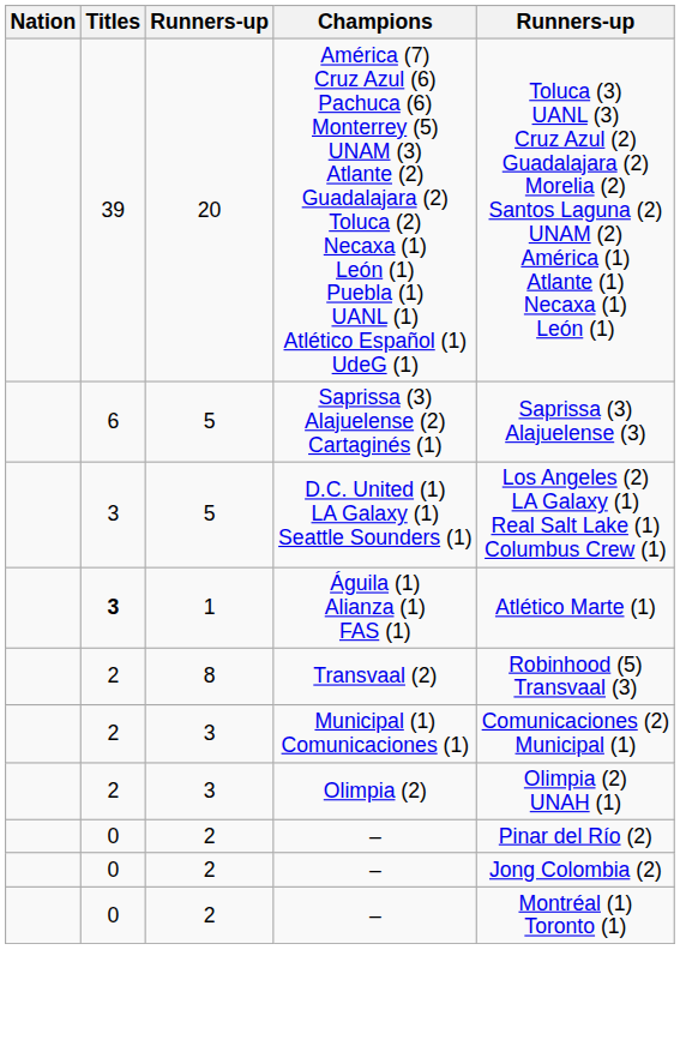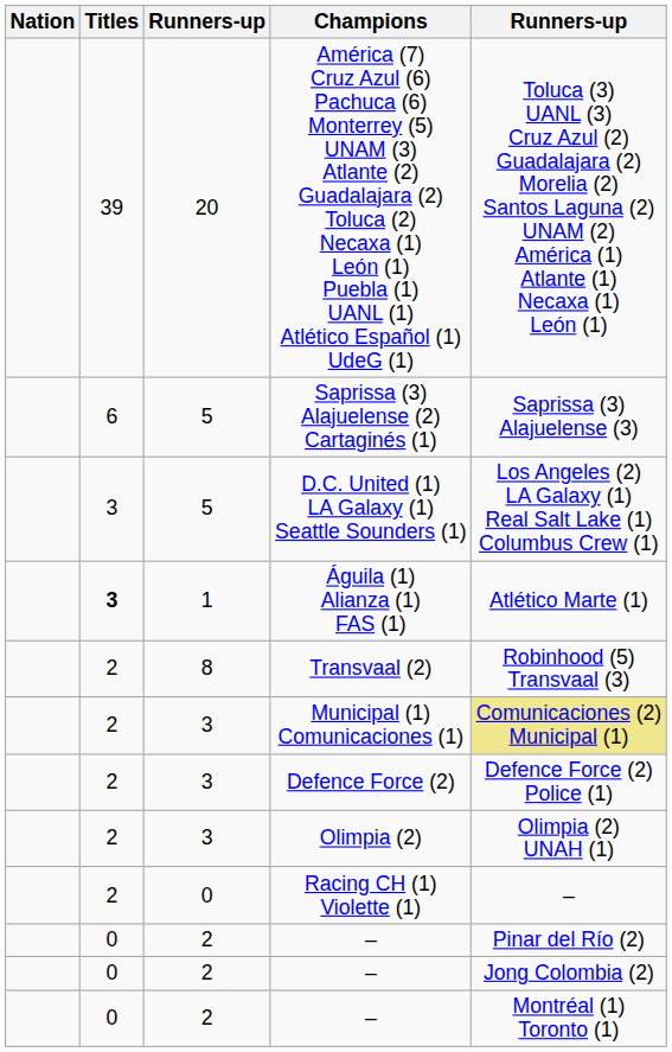Municipal (1) Comunicaciones (1) | column 5: no background -> khaki background
+ row: 2 | 3 | Defence Force (2) | Defence Force (2) Police (1)
+ row: 2 | 0 | Racing CH (1) Violette (1) | –
